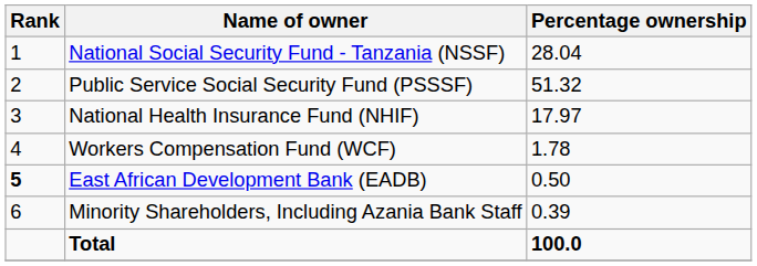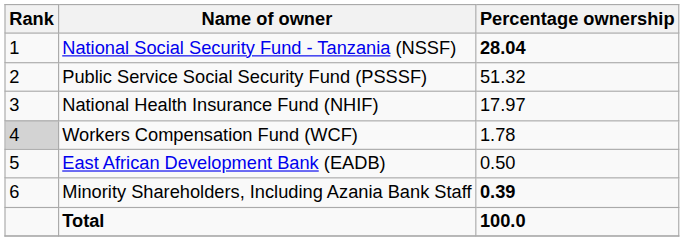National Social Security Fund - Tanzania (NSSF) | Percentage ownership: normal -> bold
Workers Compensation Fund (WCF) | Rank: no background -> lightgrey background
East African Development Bank (EADB) | Rank: bold -> normal
Minority Shareholders, Including Azania Bank Staff | Percentage ownership: normal -> bold
